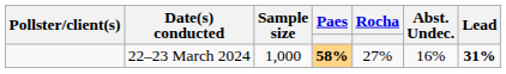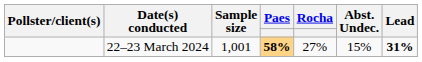22–23 March 2024 | Sample size: 1,000 -> 1,001
22–23 March 2024 | Abst. Undec.: 16% -> 15%
